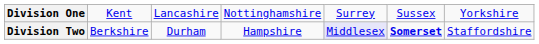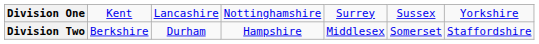Division Two | column 5: lavender background -> no background
Division Two | column 6: bold -> normal
